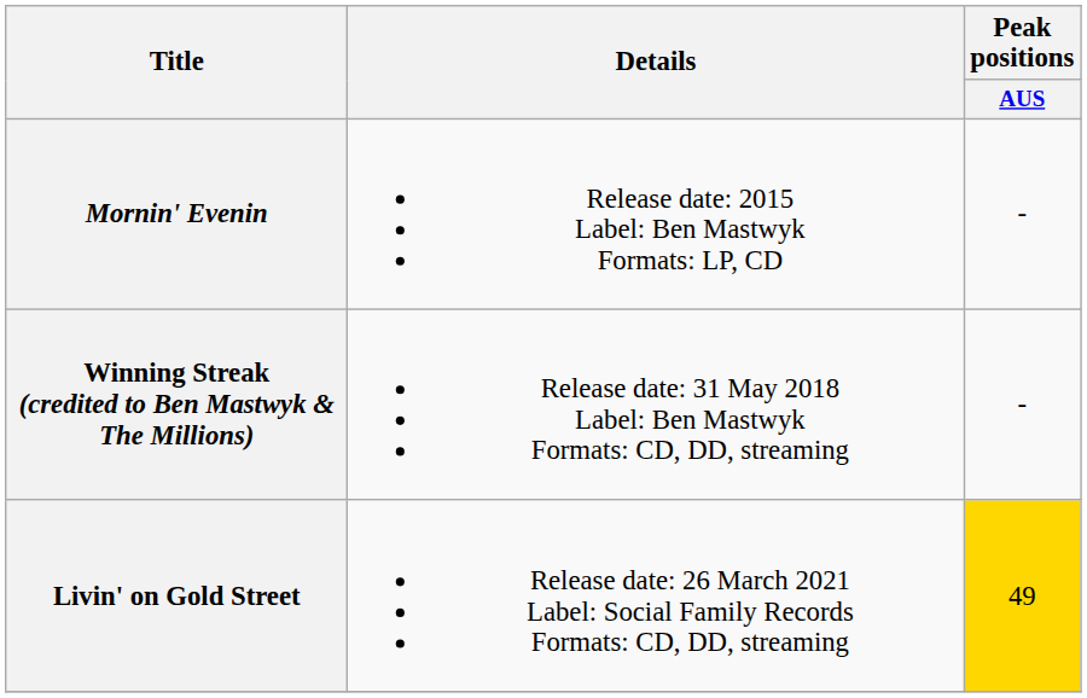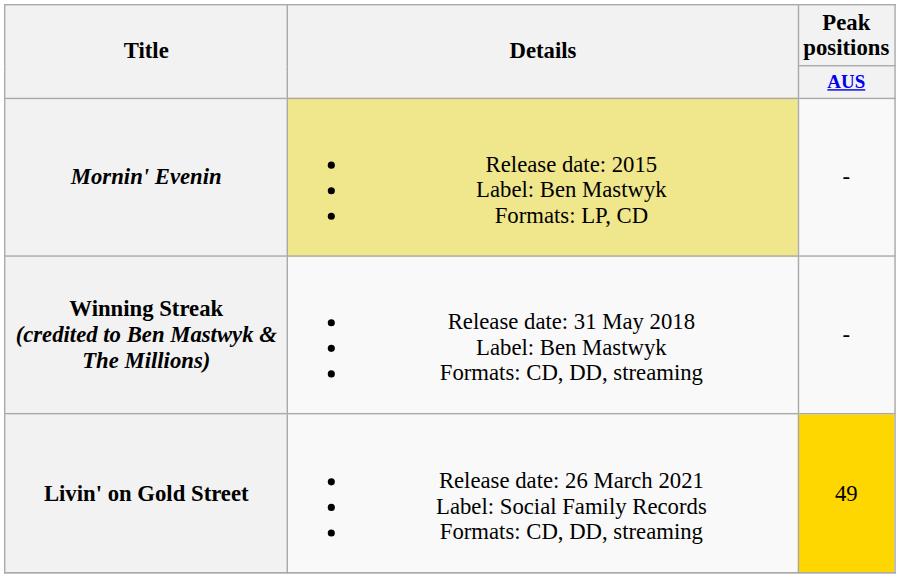Mornin' Evenin | Details: no background -> khaki background
